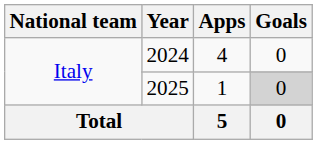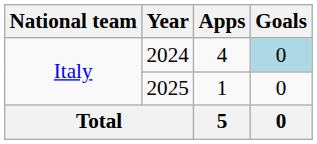2024 | Goals: no background -> lightblue background
2025 | Goals: lightgrey background -> no background
